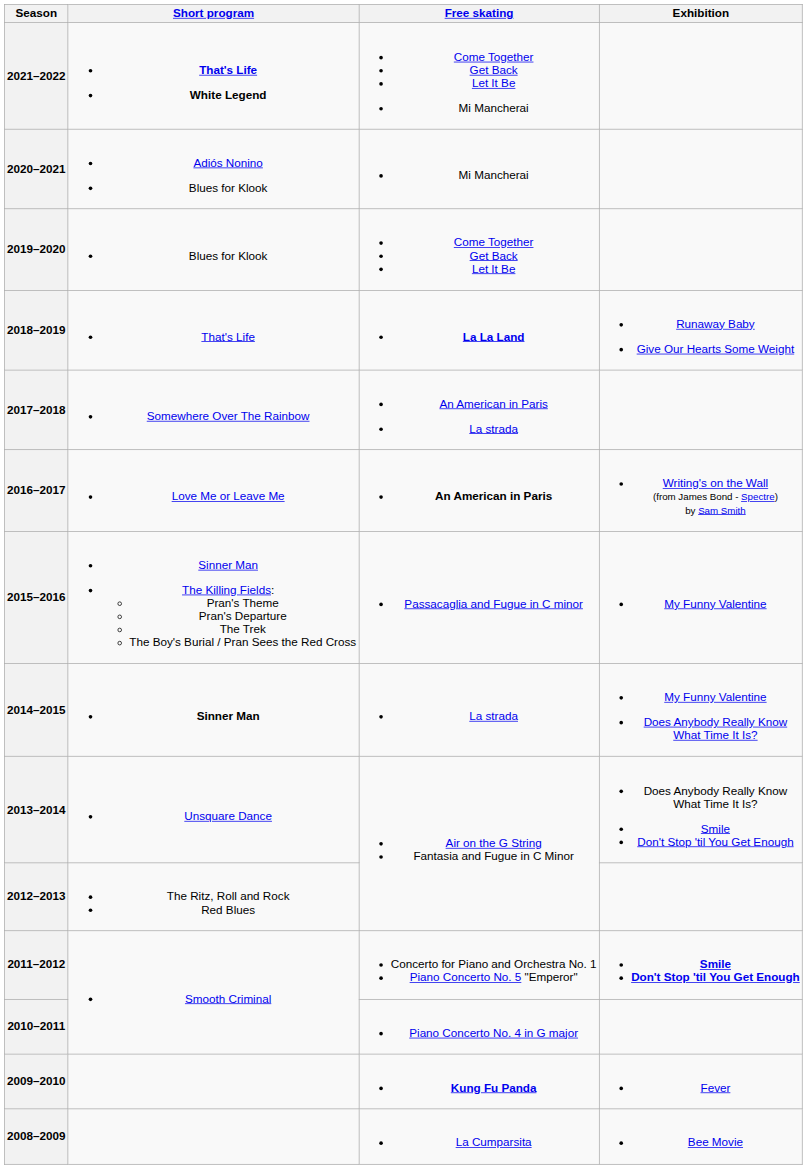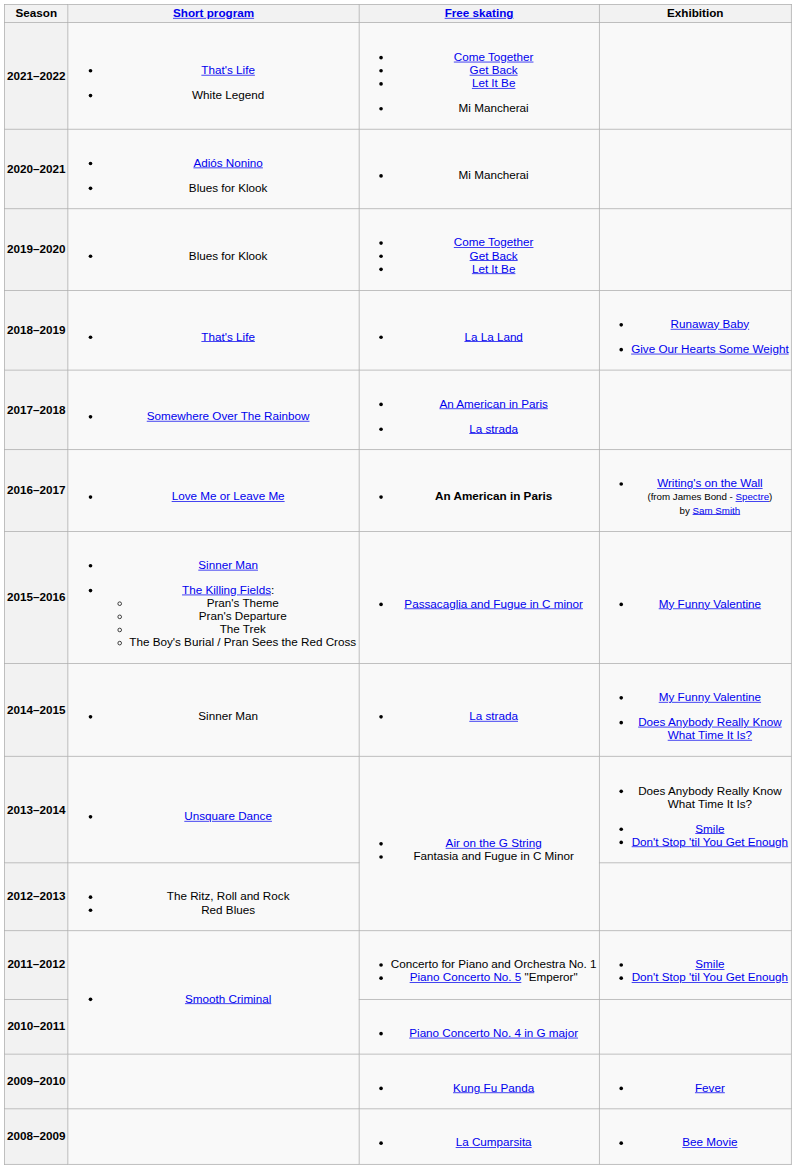2021–2022 | Short program: bold -> normal
2018–2019 | Free skating: bold -> normal
2014–2015 | Short program: bold -> normal
2011–2012 | Exhibition: bold -> normal
2009–2010 | Free skating: bold -> normal
